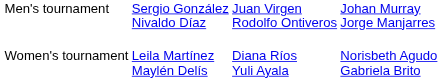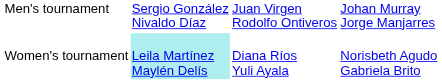Women's tournament | column 2: no background -> paleturquoise background
